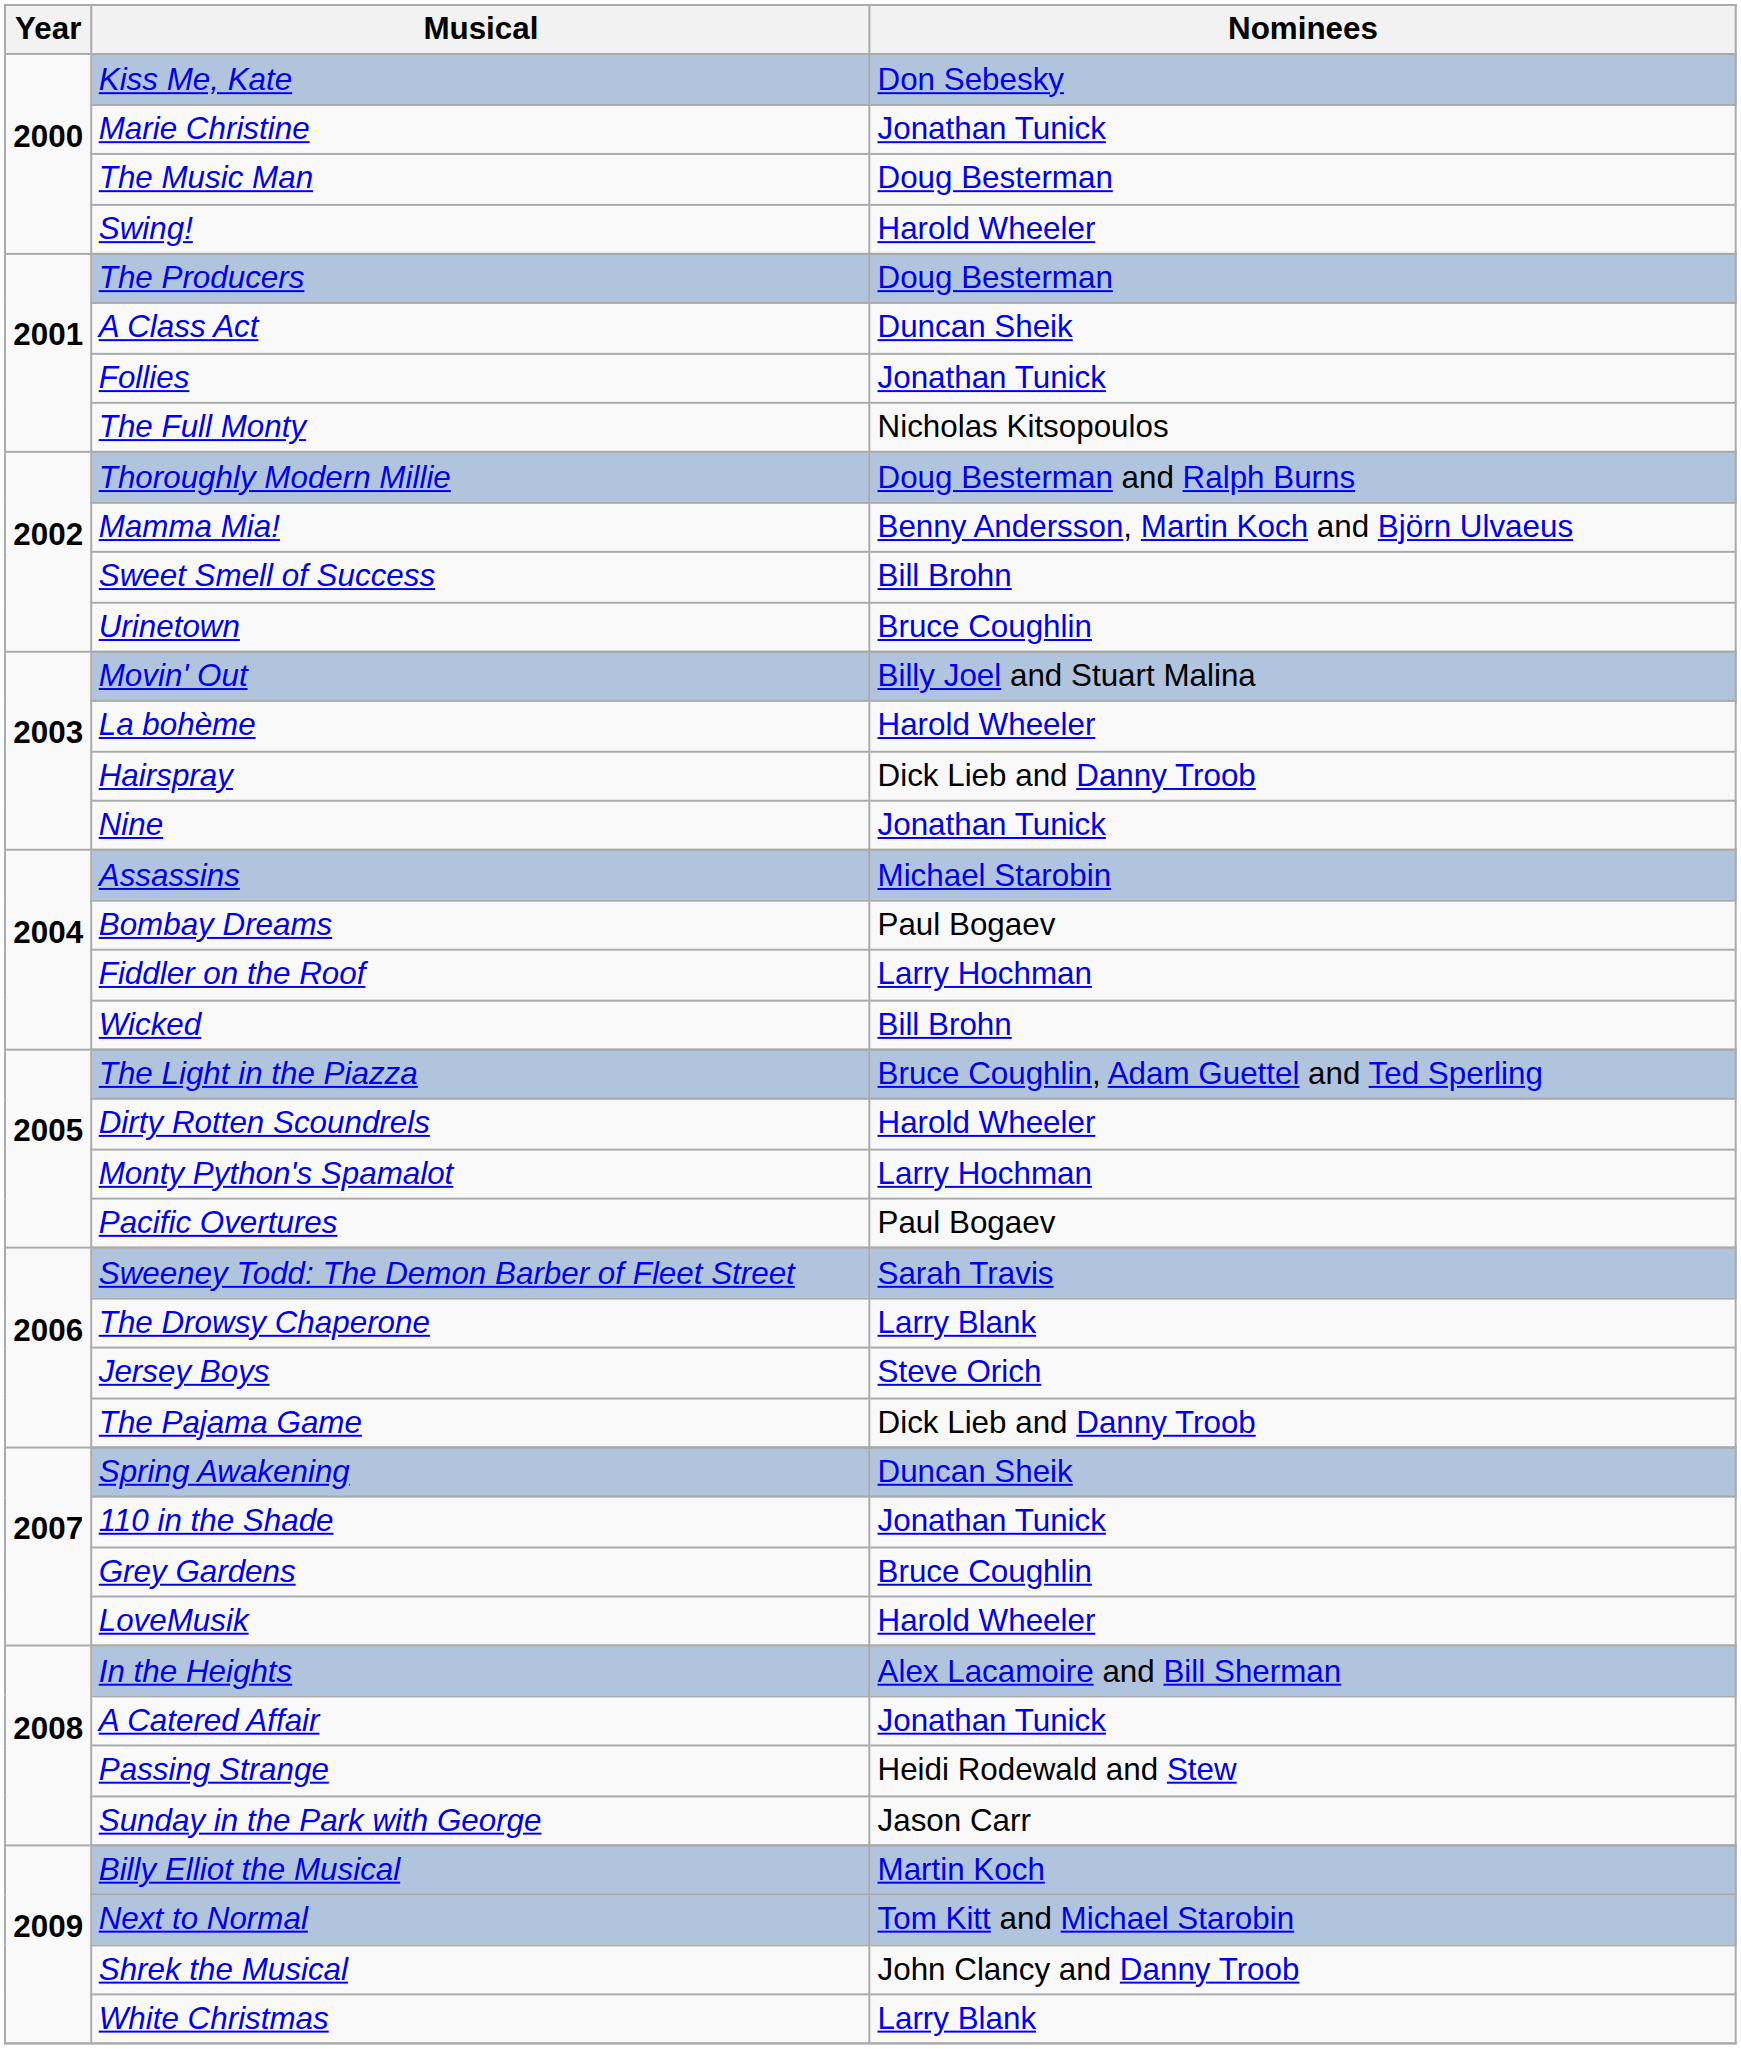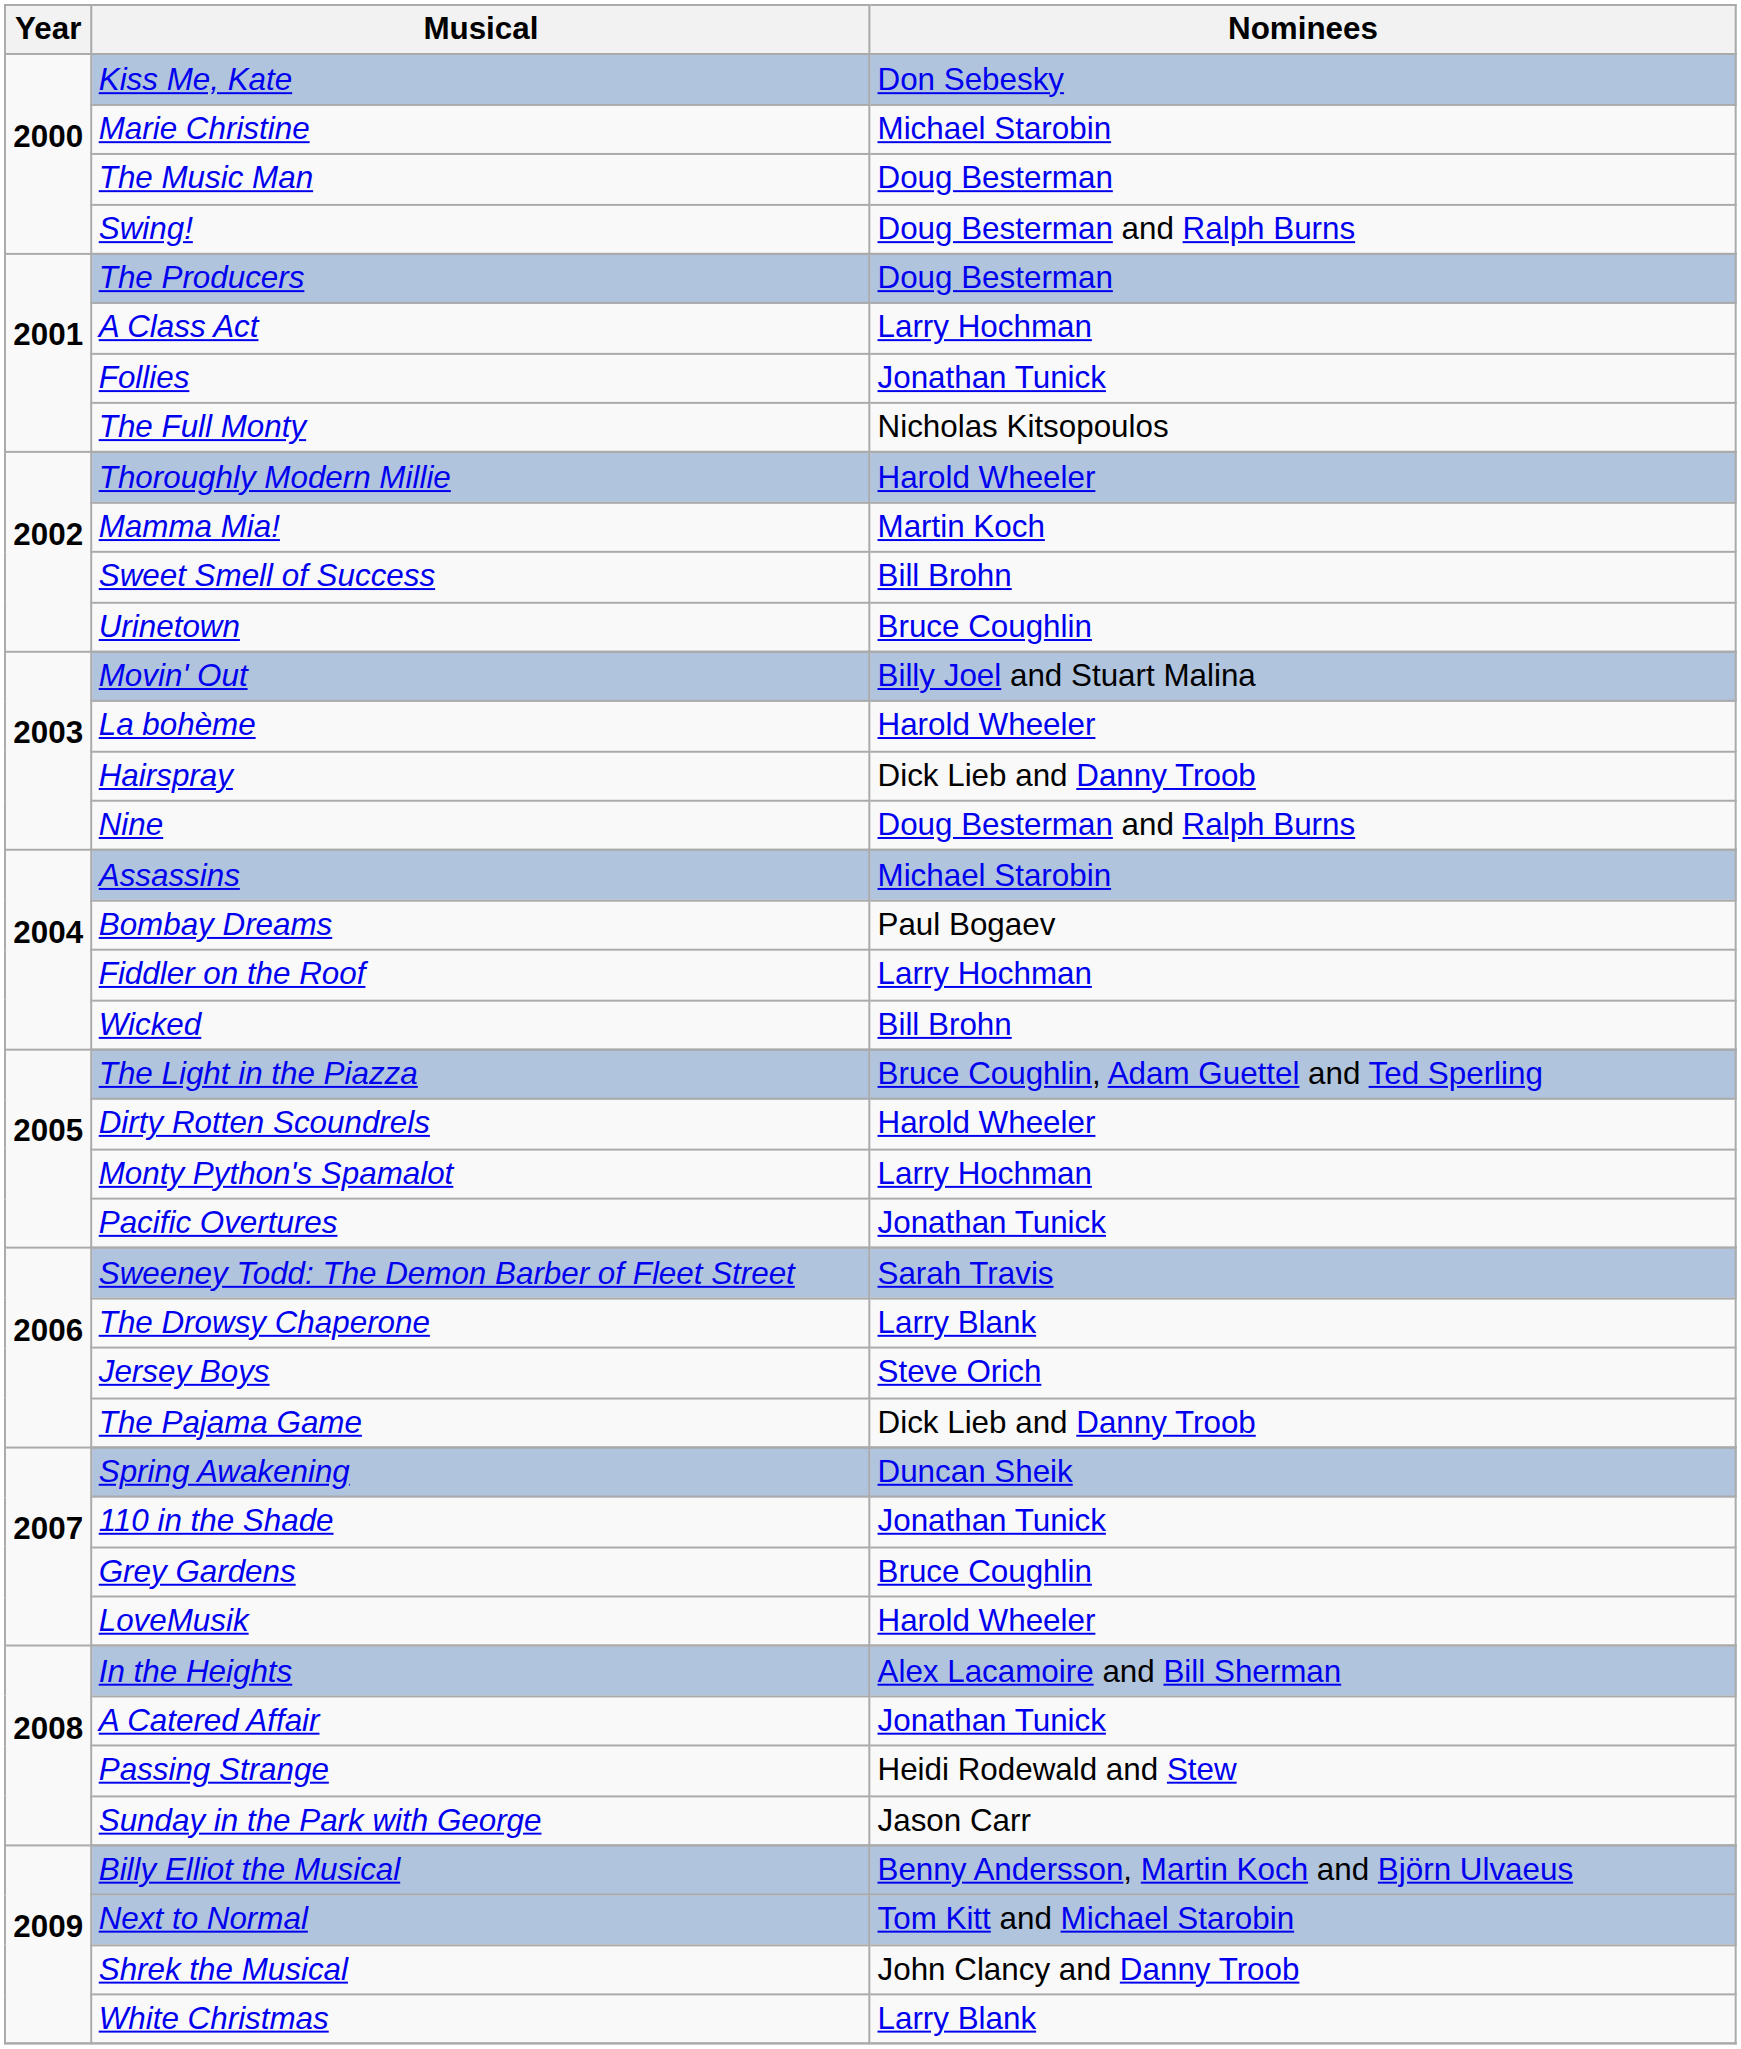Marie Christine | Nominees: Jonathan Tunick -> Michael Starobin
Swing! | Nominees: Harold Wheeler -> Doug Besterman and Ralph Burns
A Class Act | Nominees: Duncan Sheik -> Larry Hochman
Thoroughly Modern Millie | Nominees: Doug Besterman and Ralph Burns -> Harold Wheeler
Mamma Mia! | Nominees: Benny Andersson, Martin Koch and Björn Ulvaeus -> Martin Koch
Nine | Nominees: Jonathan Tunick -> Doug Besterman and Ralph Burns
Pacific Overtures | Nominees: Paul Bogaev -> Jonathan Tunick
Billy Elliot the Musical | Nominees: Martin Koch -> Benny Andersson, Martin Koch and Björn Ulvaeus
